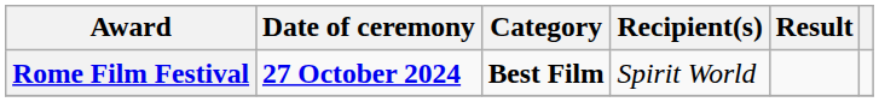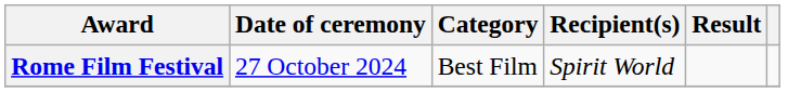Rome Film Festival | Date of ceremony: bold -> normal
Rome Film Festival | Category: bold -> normal
